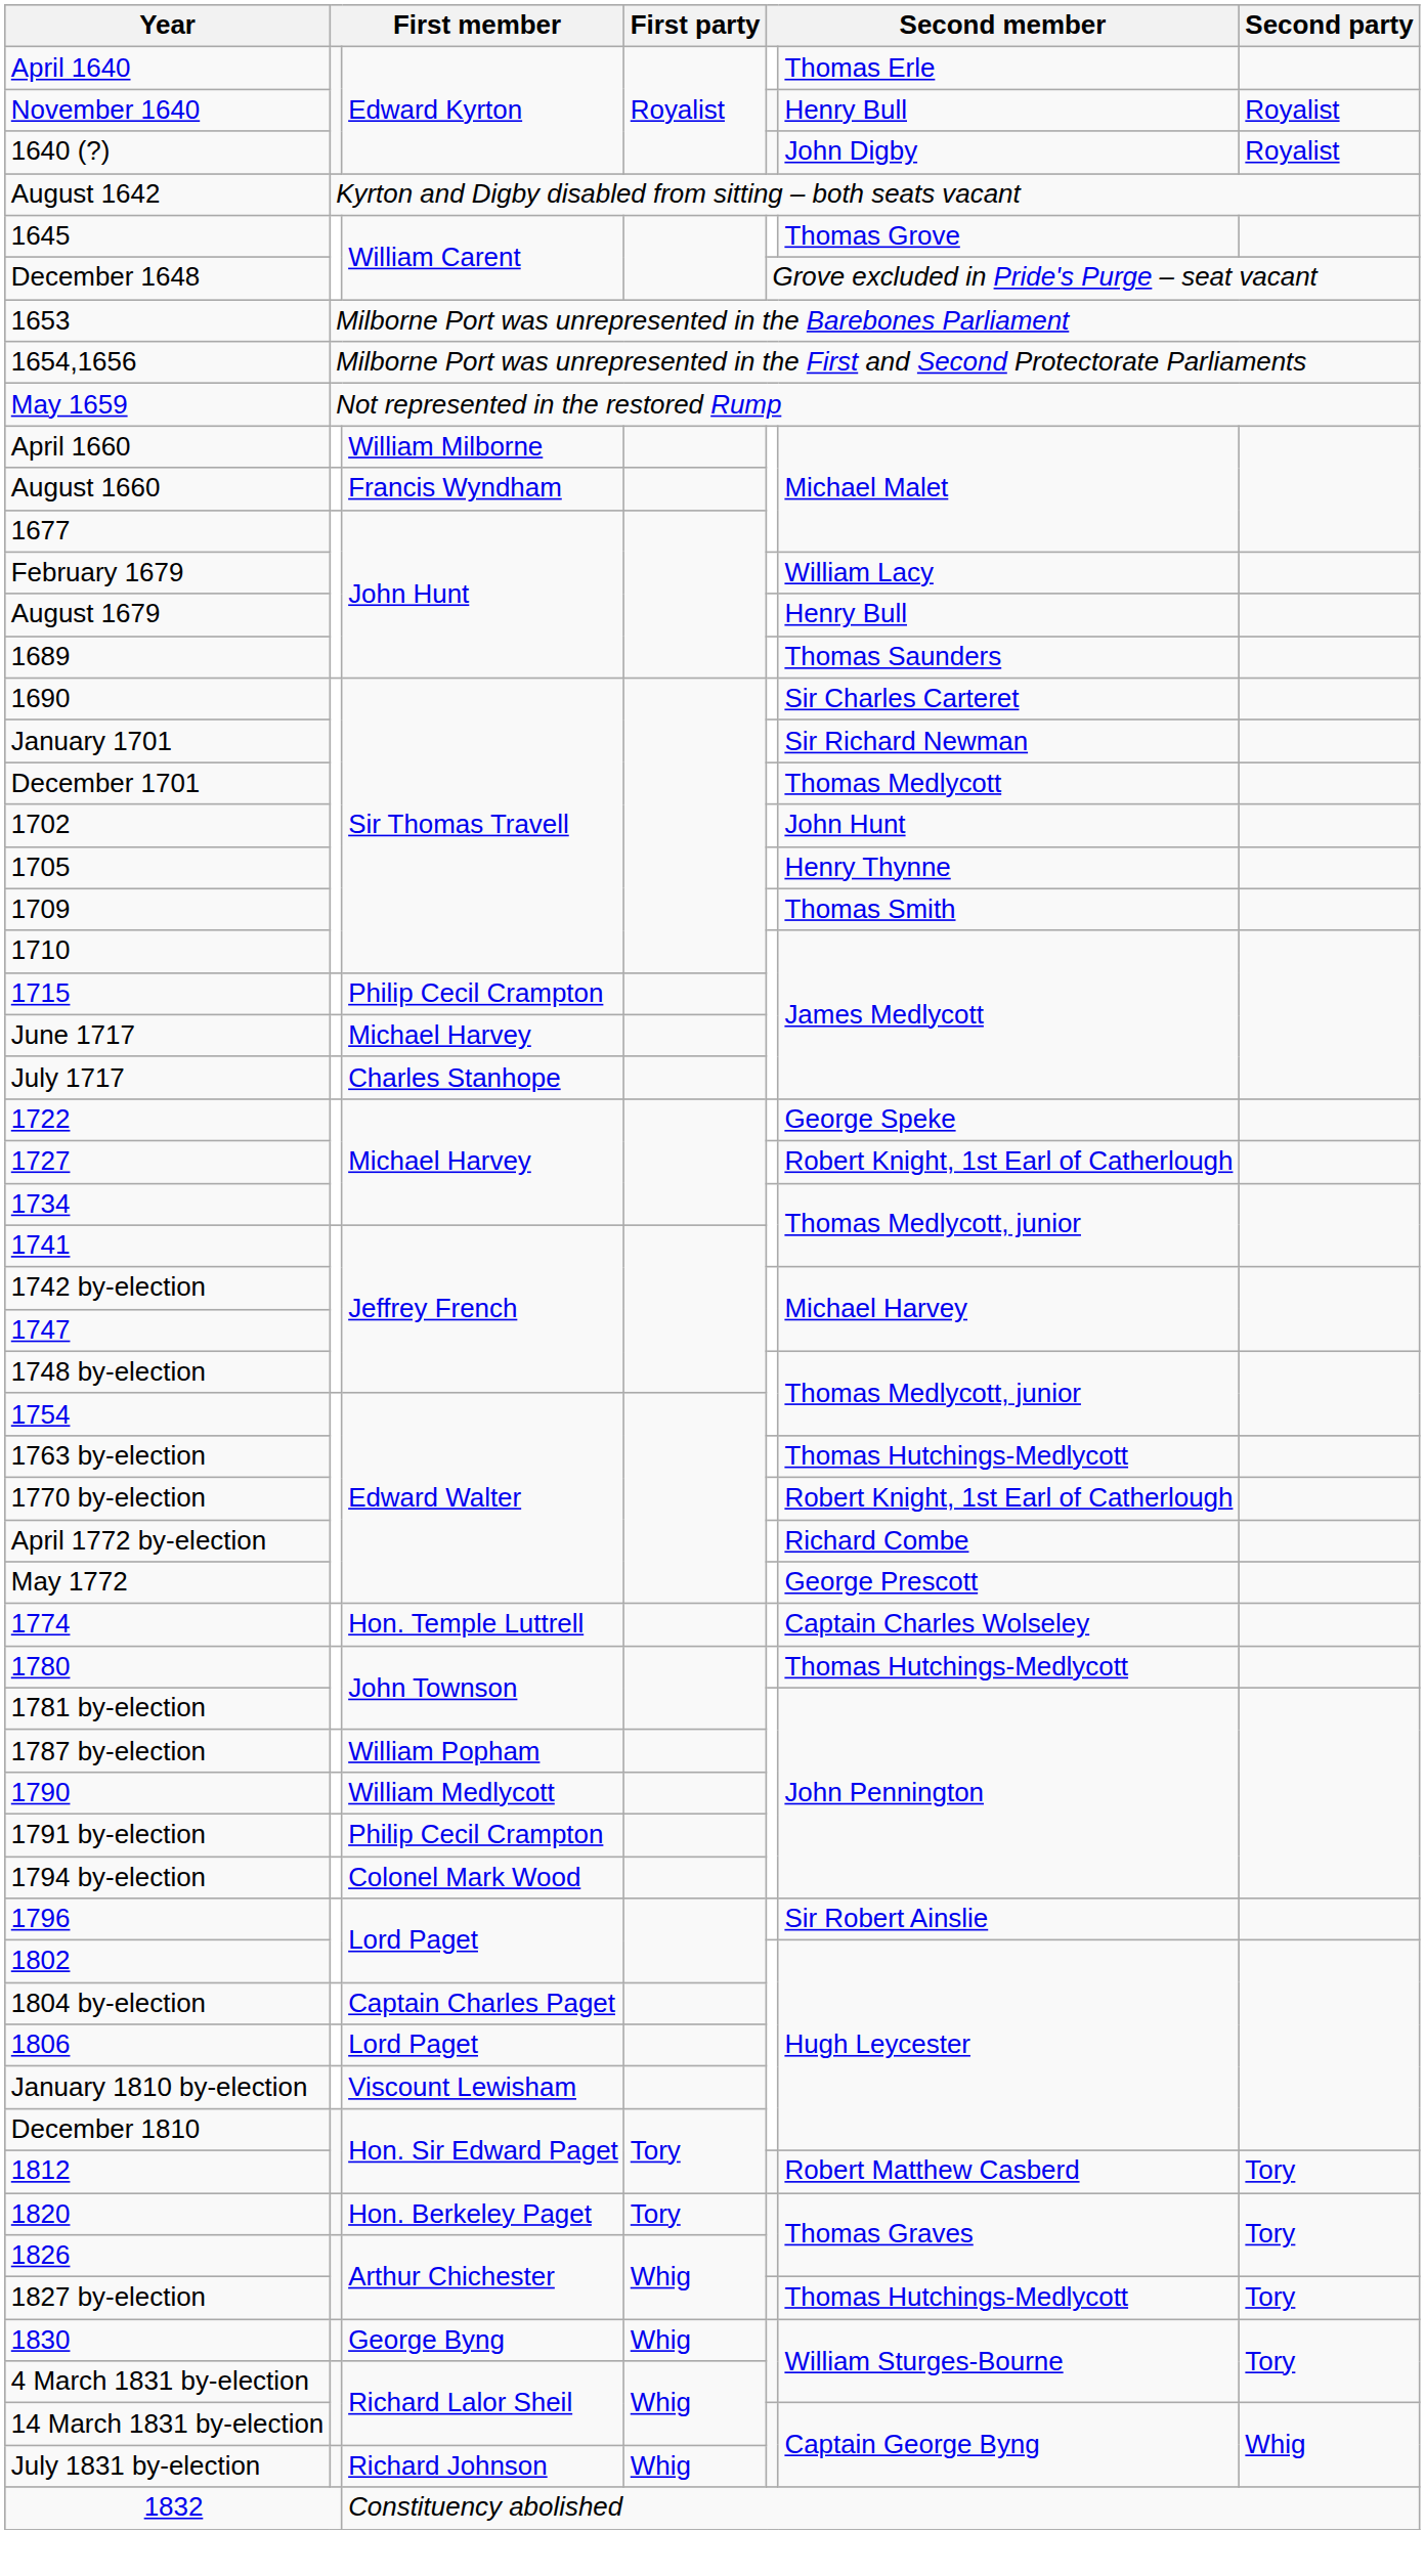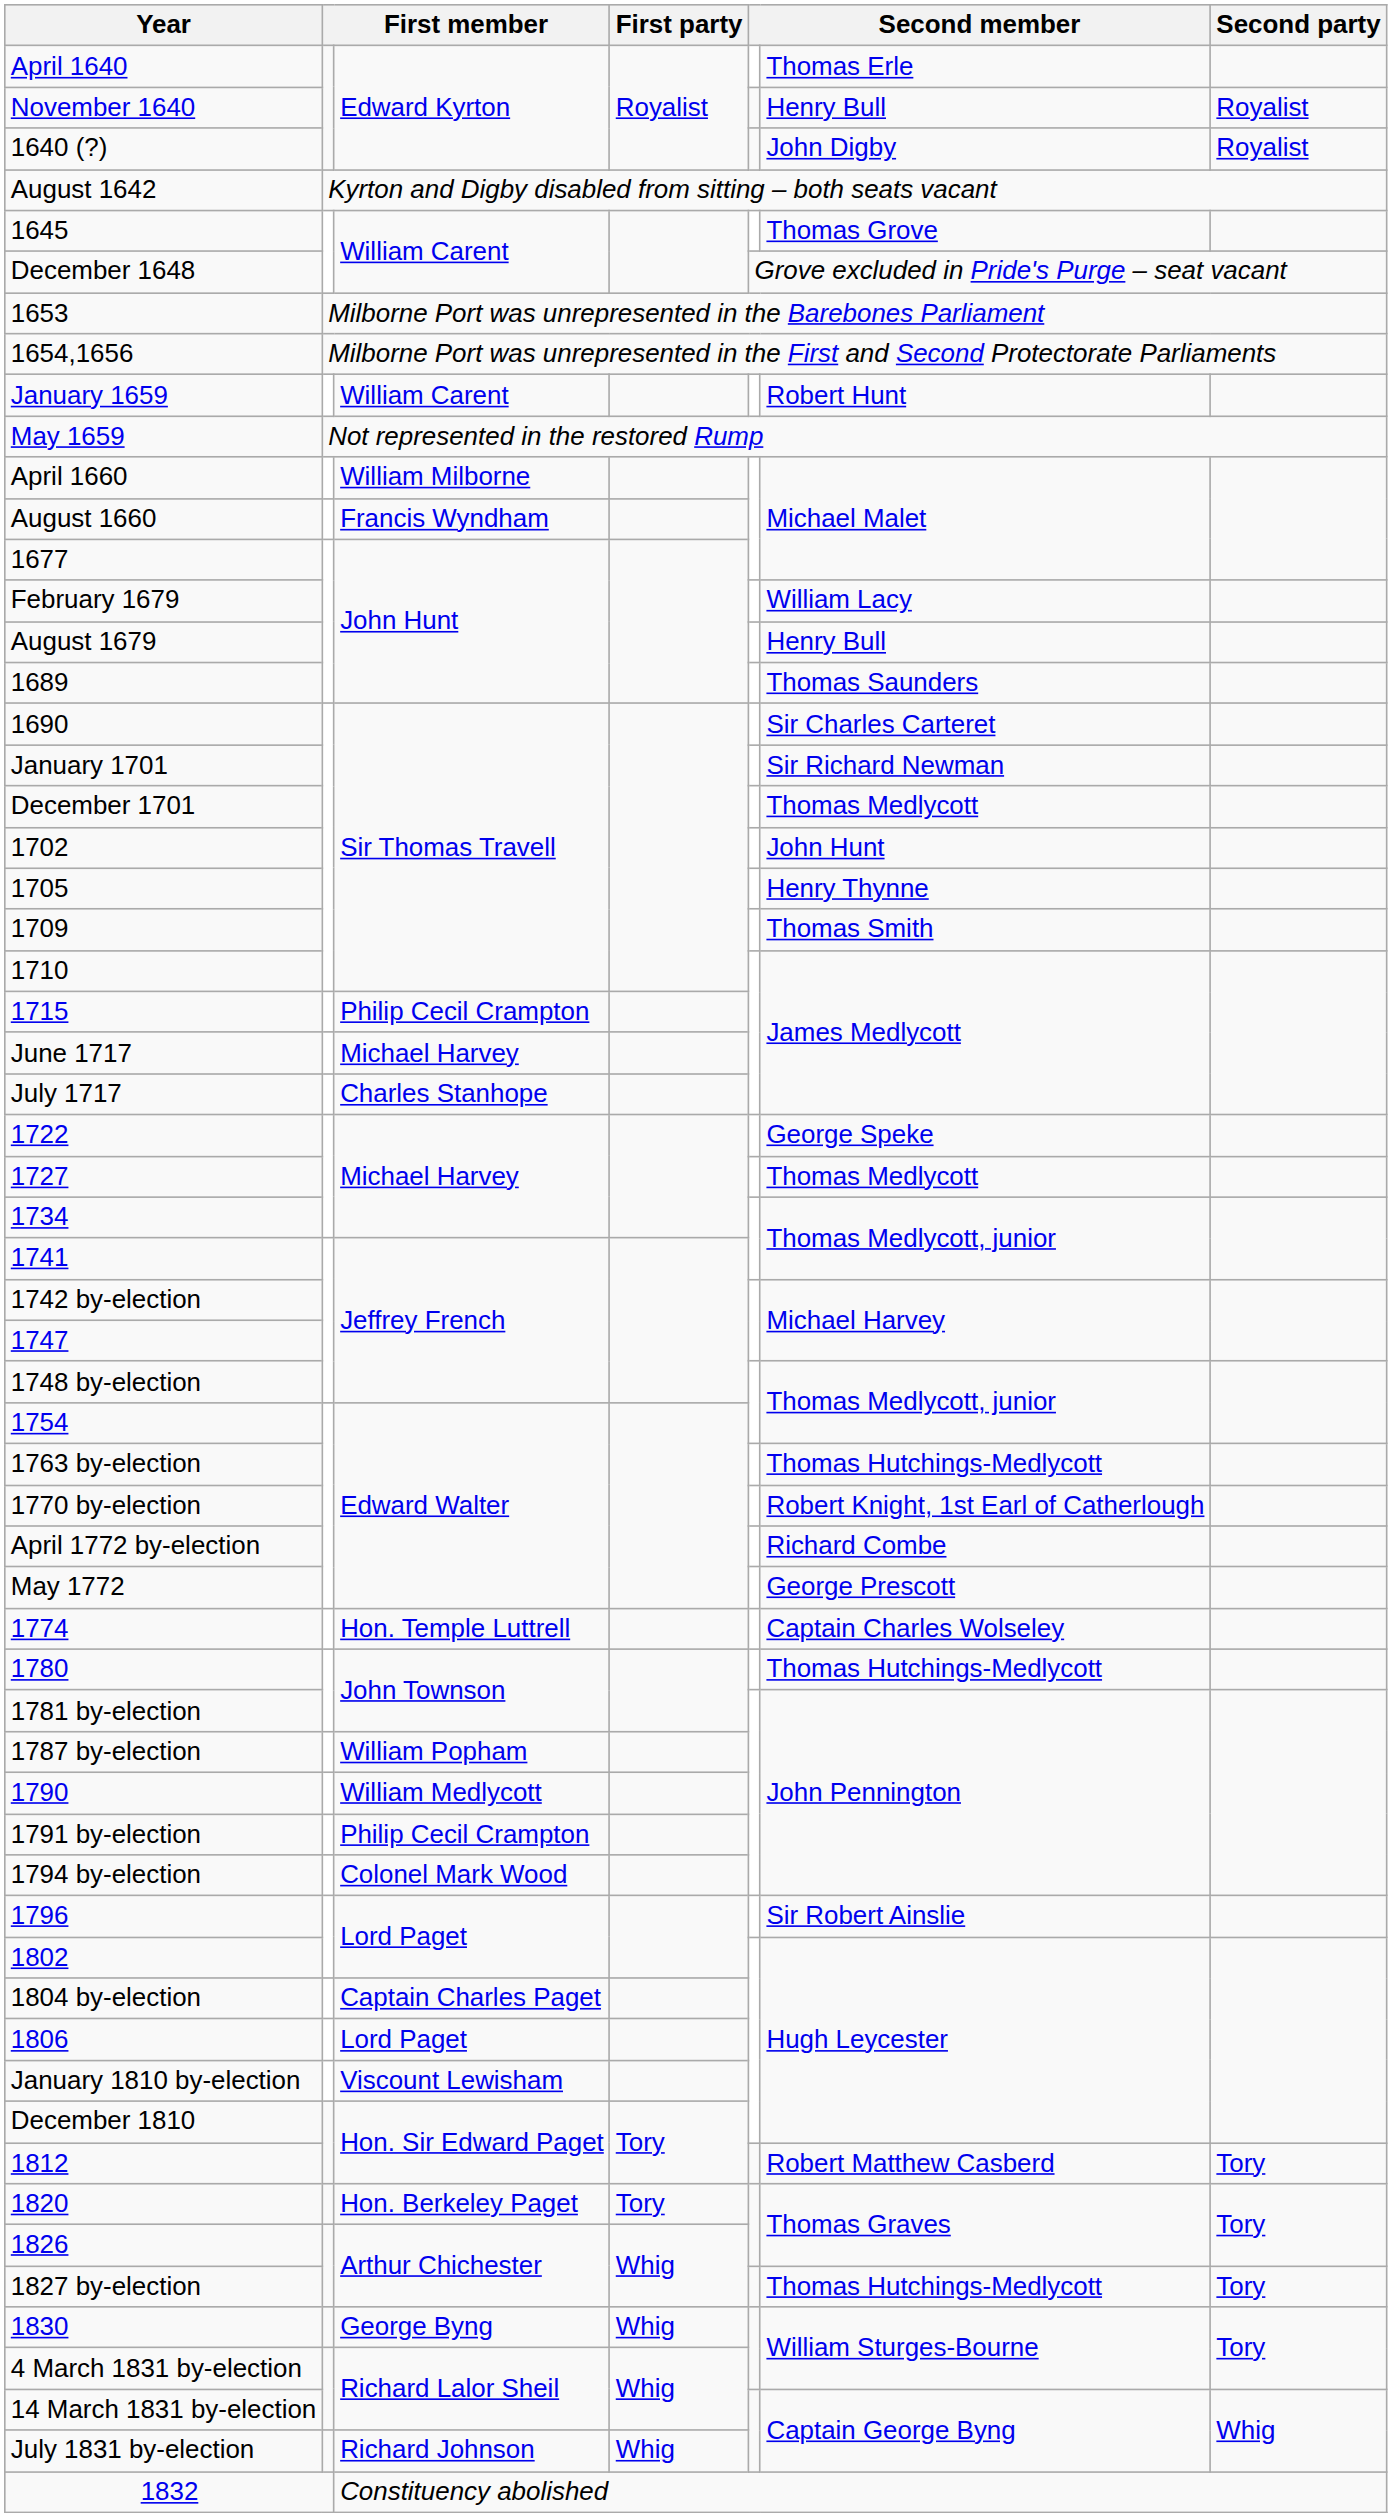+ row: January 1659 | William Carent | Robert Hunt
1727 | column 6: Robert Knight, 1st Earl of Catherlough -> Thomas Medlycott
